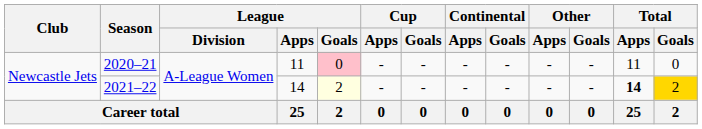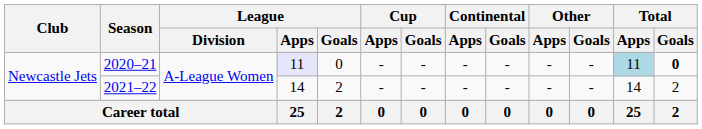2020–21 | League / Apps: no background -> lavender background
2020–21 | League / Goals: pink background -> no background
2020–21 | Total / Apps: no background -> lightblue background
2020–21 | Total / Goals: normal -> bold
2021–22 | League / Goals: lightyellow background -> no background
2021–22 | Total / Apps: bold -> normal
2021–22 | Total / Goals: gold background -> no background
